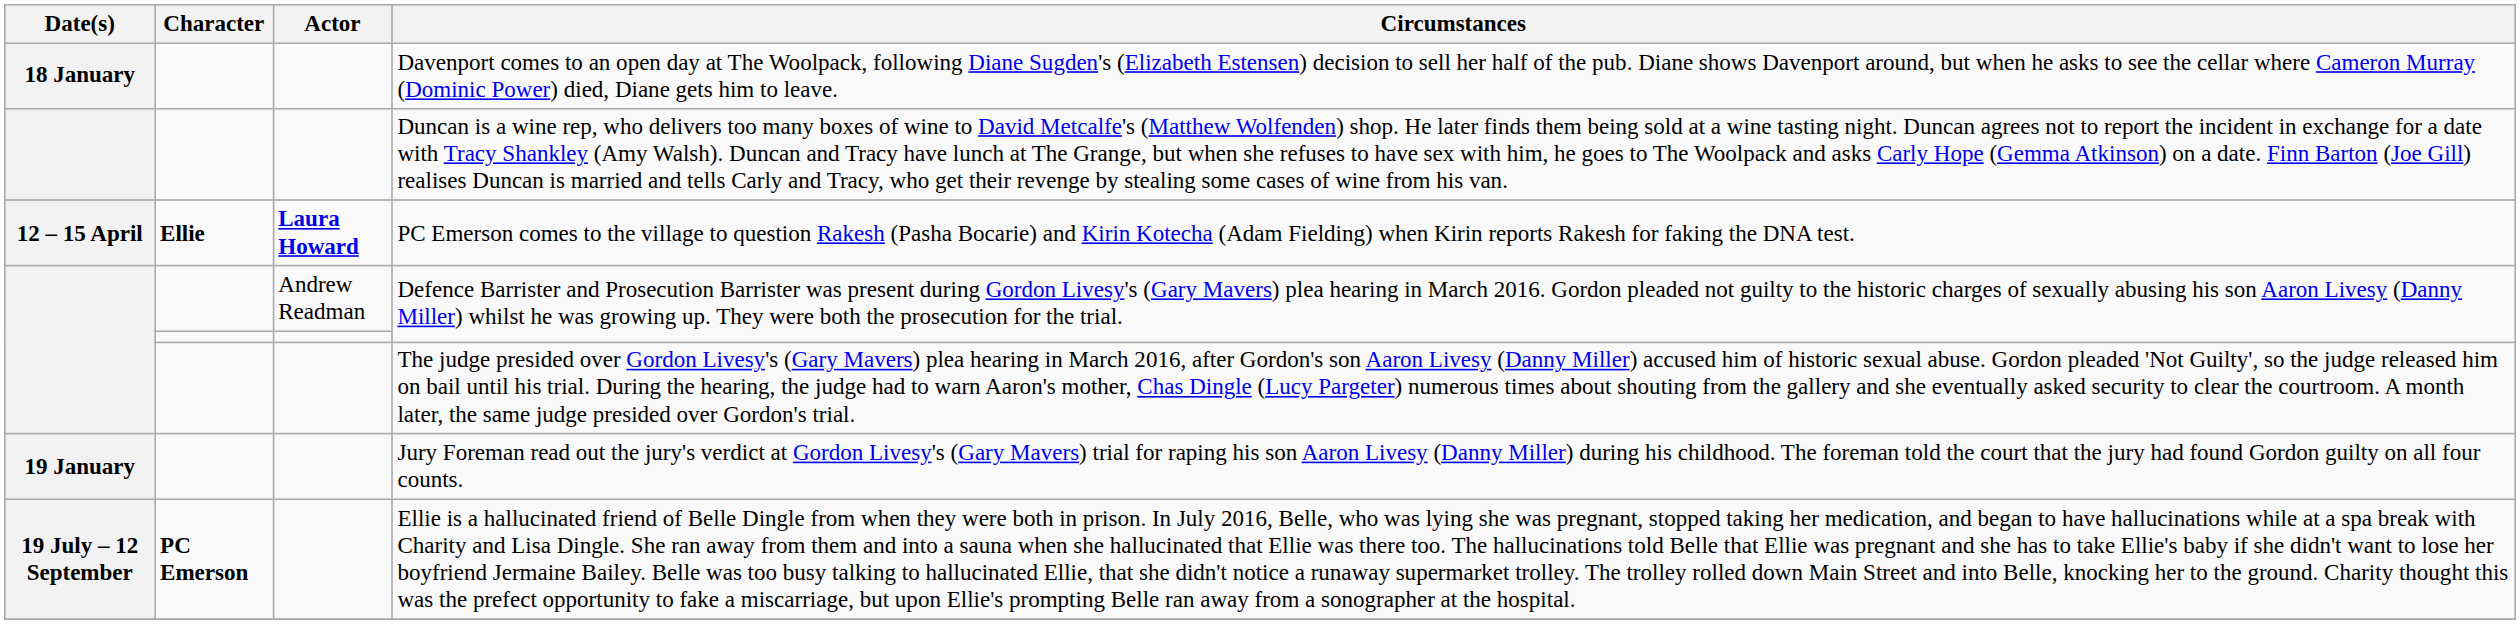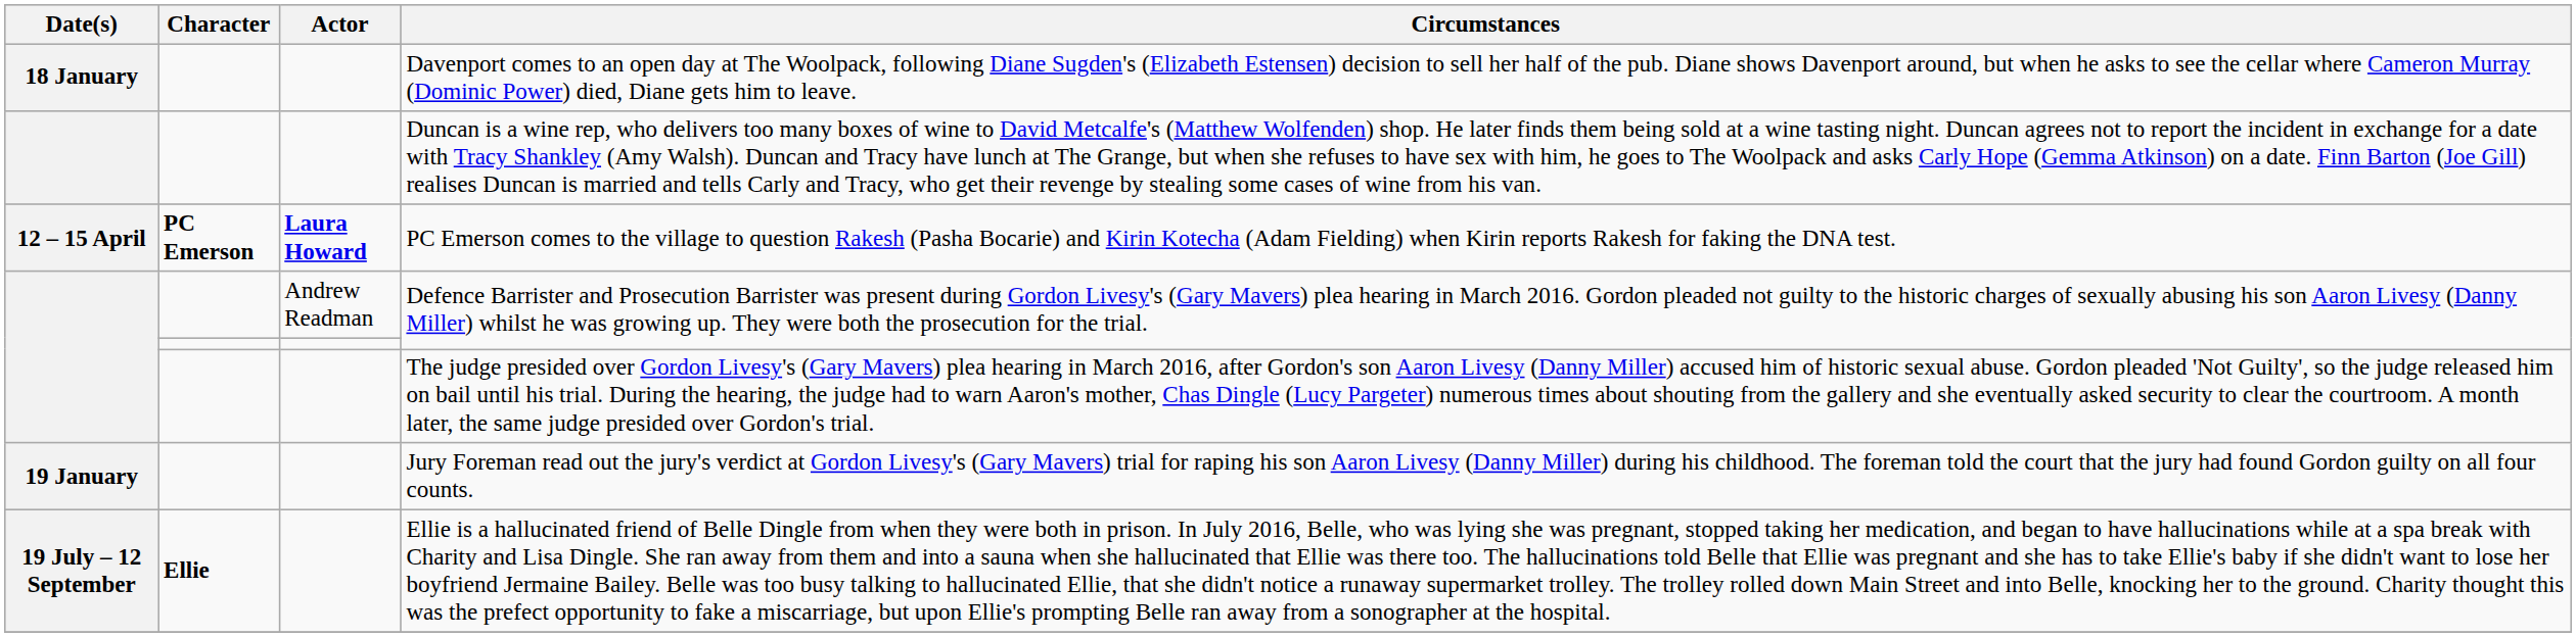row 4 | Character: Ellie -> PC Emerson
row 9 | Character: PC Emerson -> Ellie
